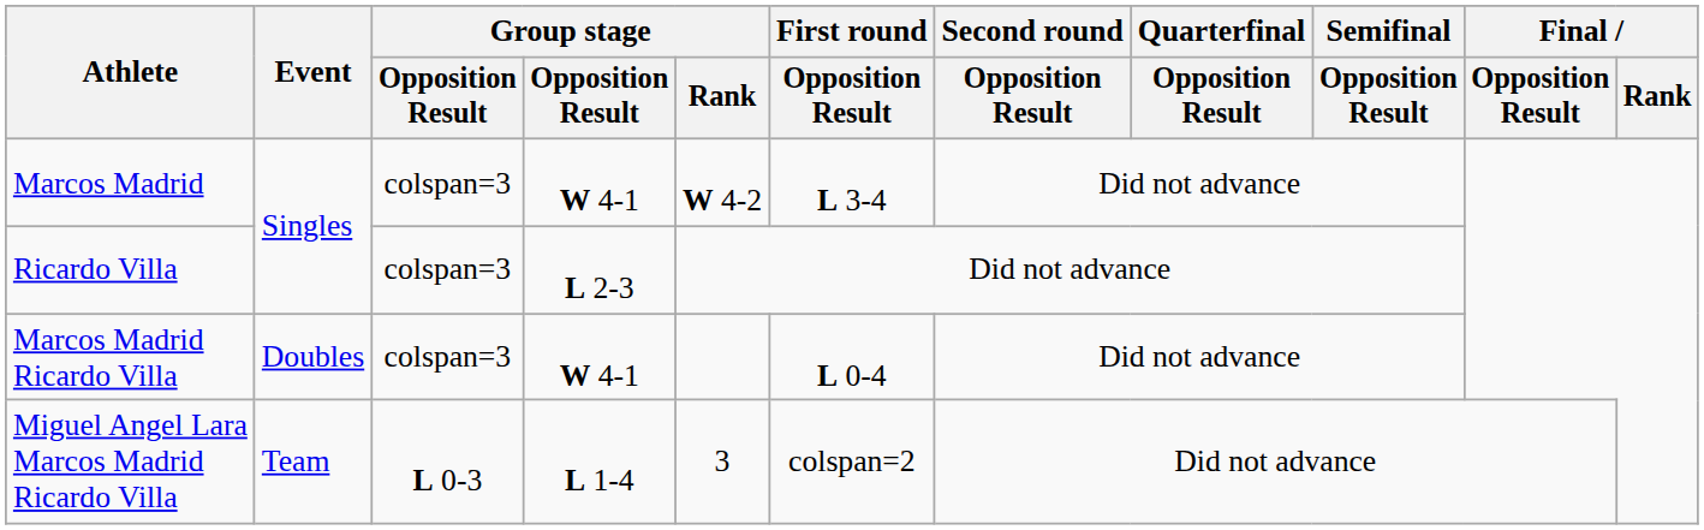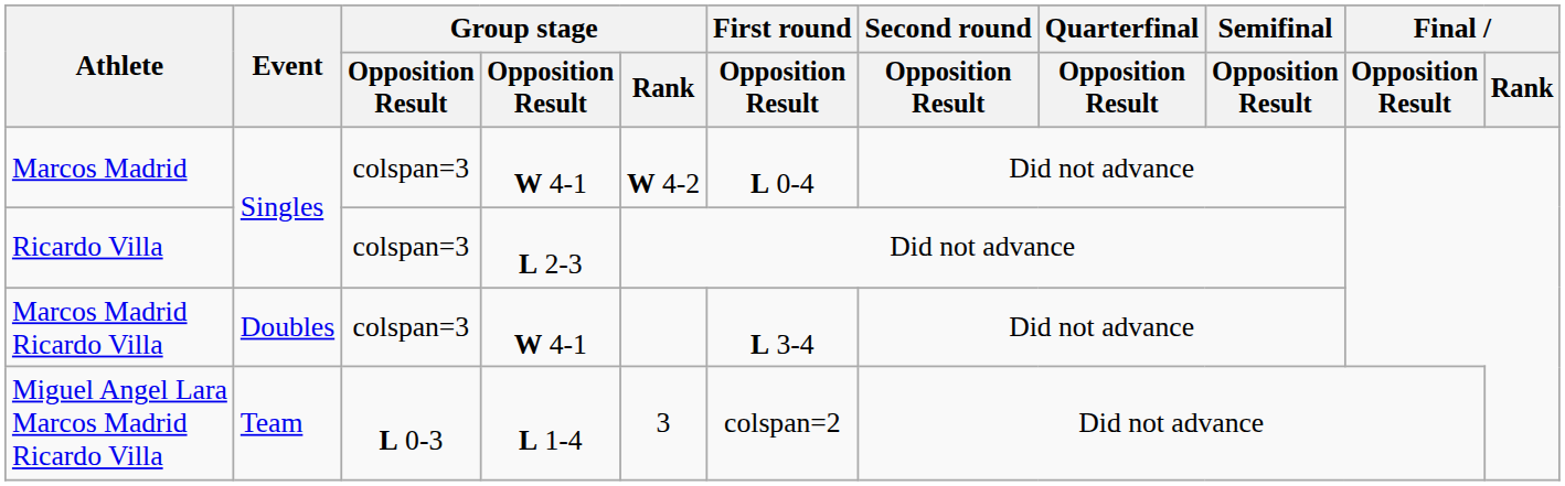Marcos Madrid | First round / Opposition Result: L 3-4 -> L 0-4
Marcos Madrid Ricardo Villa | First round / Opposition Result: L 0-4 -> L 3-4
